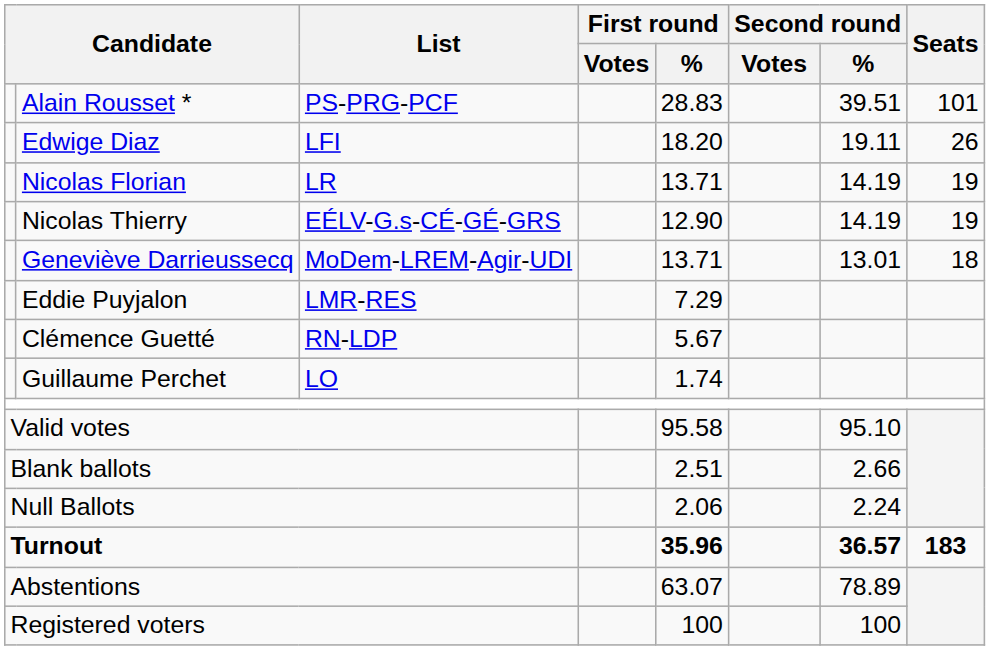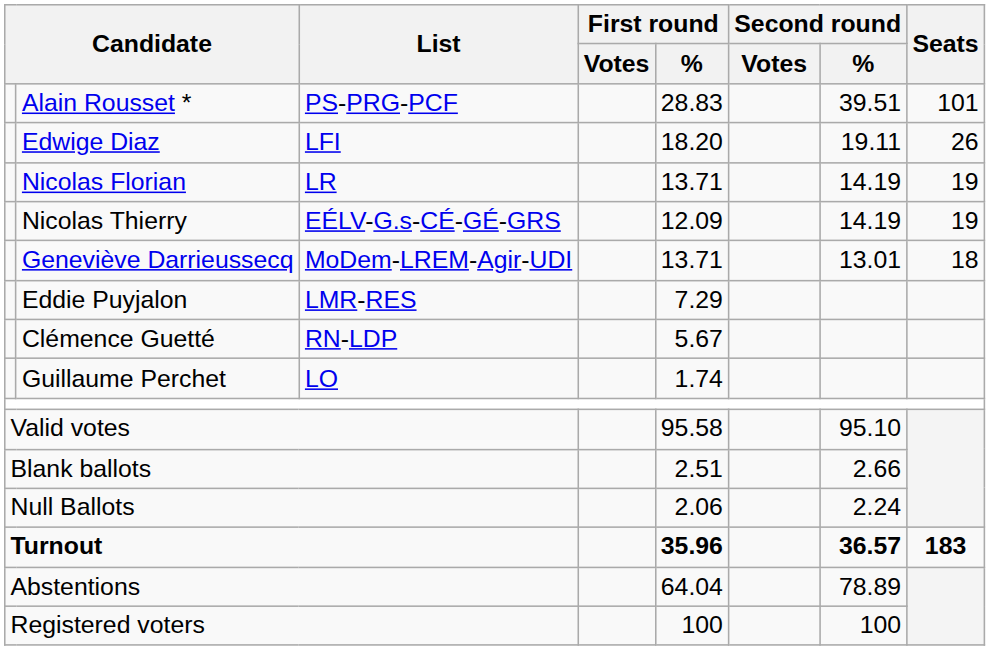Nicolas Thierry | First round / %: 12.90 -> 12.09
Abstentions | First round / %: 63.07 -> 64.04
